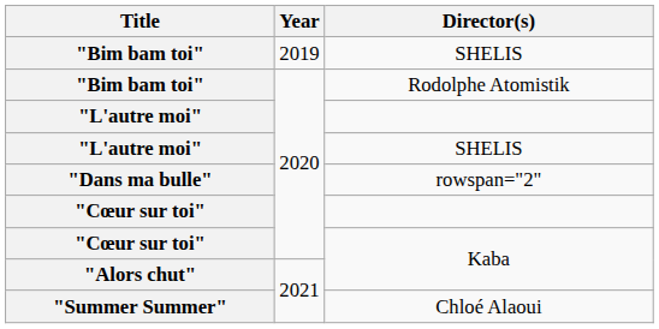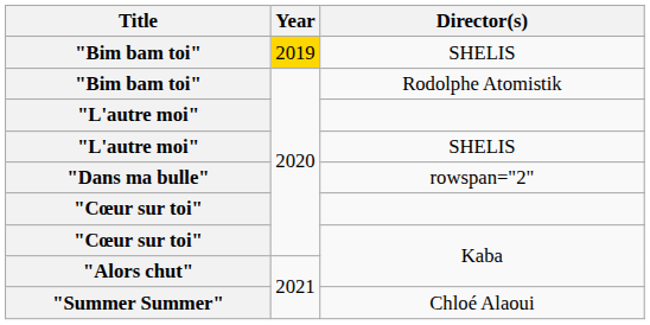"Bim bam toi" / SHELIS | Year: no background -> gold background
